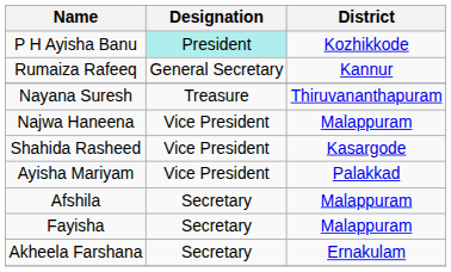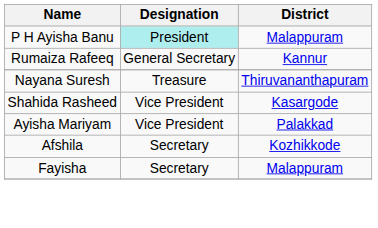P H Ayisha Banu | District: Kozhikkode -> Malappuram
- row: Najwa Haneena | Vice President | Malappuram
Afshila | District: Malappuram -> Kozhikkode
- row: Akheela Farshana | Secretary | Ernakulam
